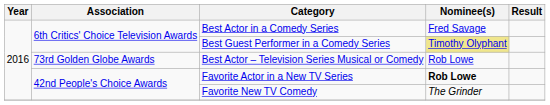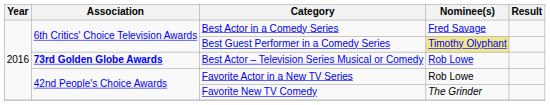Best Actor – Television Series Musical or Comedy | Association: normal -> bold
Favorite Actor in a New TV Series | Nominee(s): bold -> normal
